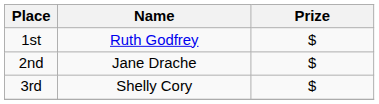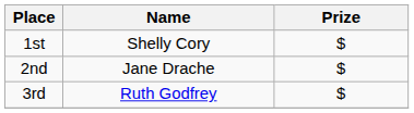1st | Name: Ruth Godfrey -> Shelly Cory
3rd | Name: Shelly Cory -> Ruth Godfrey
